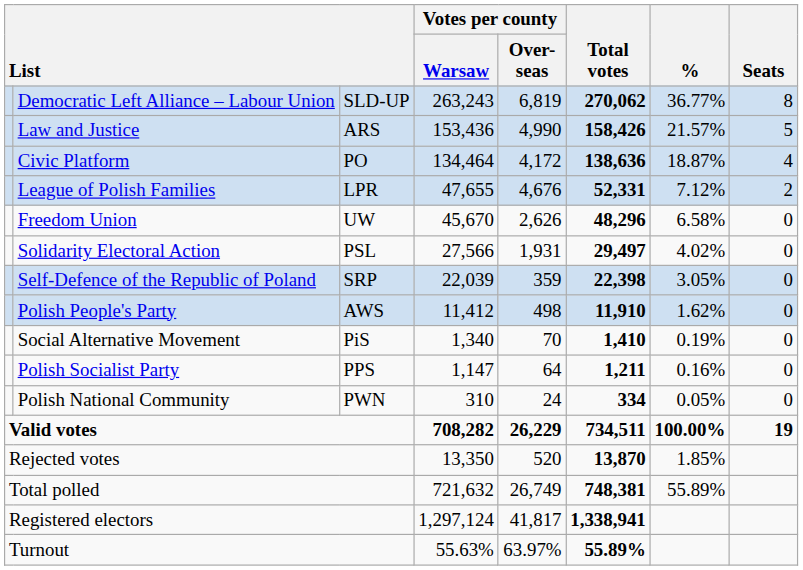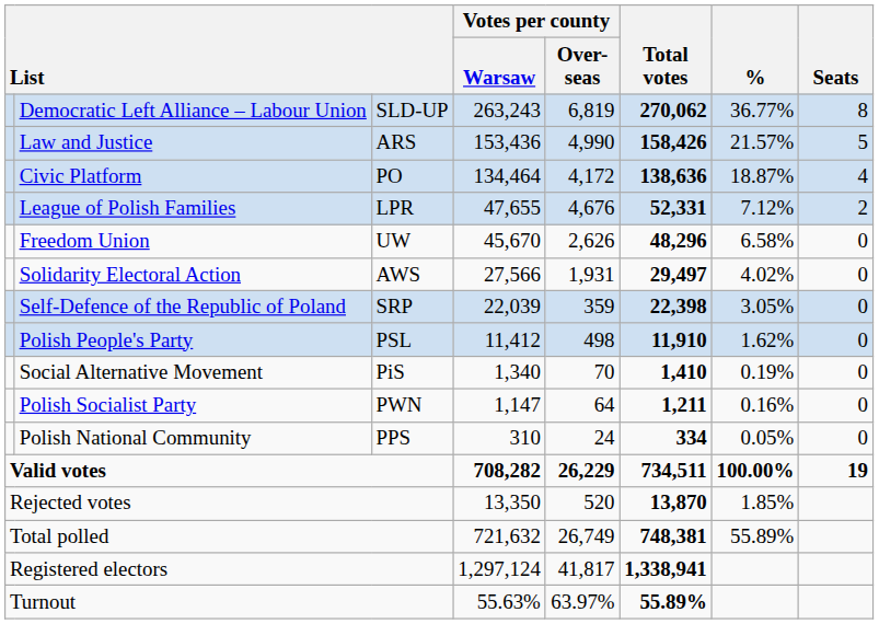Solidarity Electoral Action | column 3: PSL -> AWS
Polish People's Party | column 3: AWS -> PSL
Polish Socialist Party | column 3: PPS -> PWN
Polish National Community | column 3: PWN -> PPS
